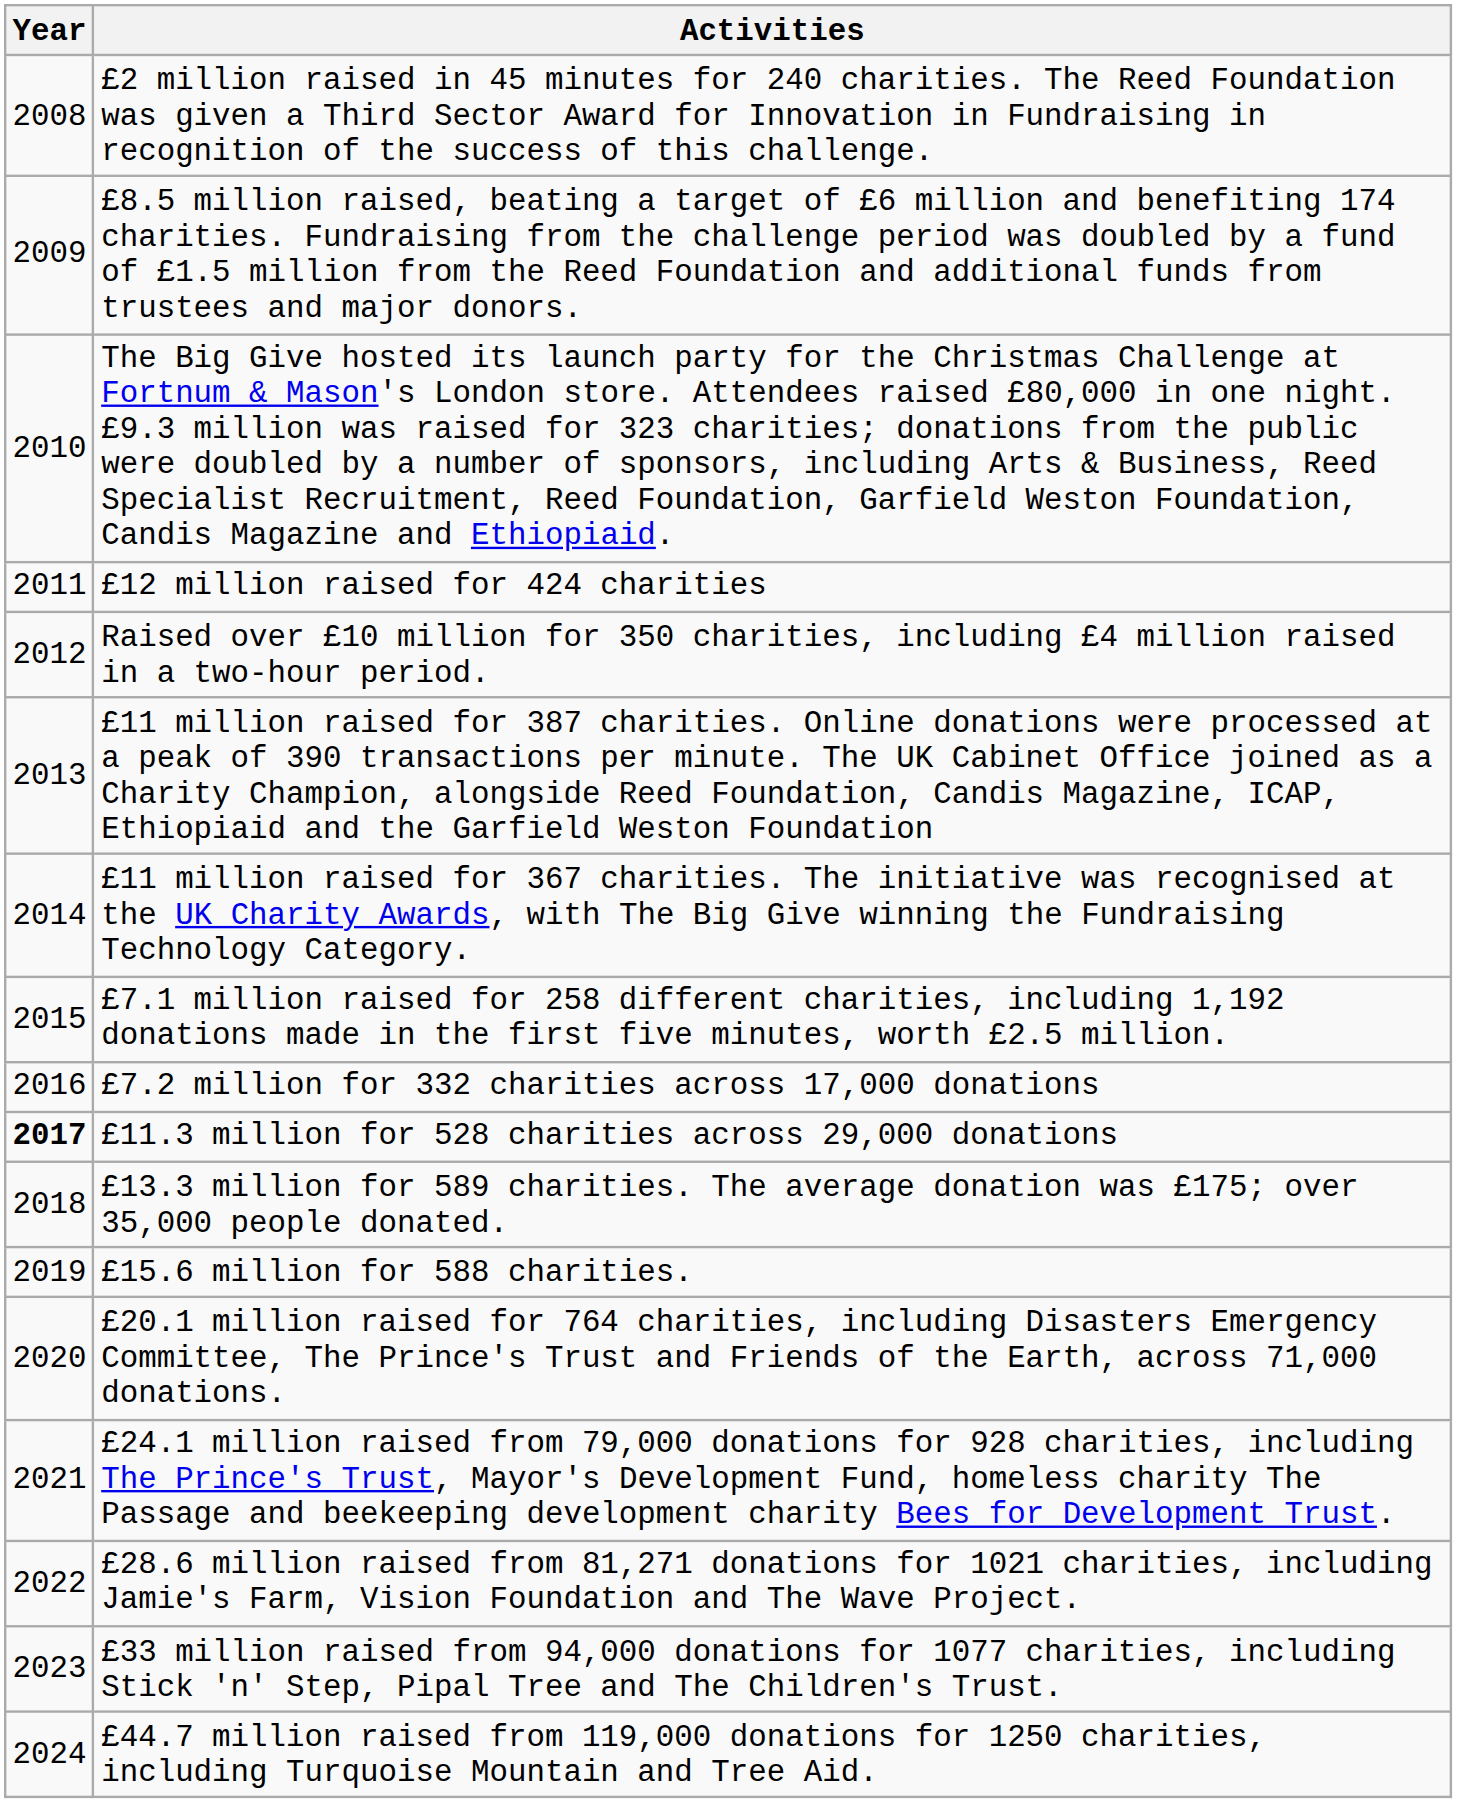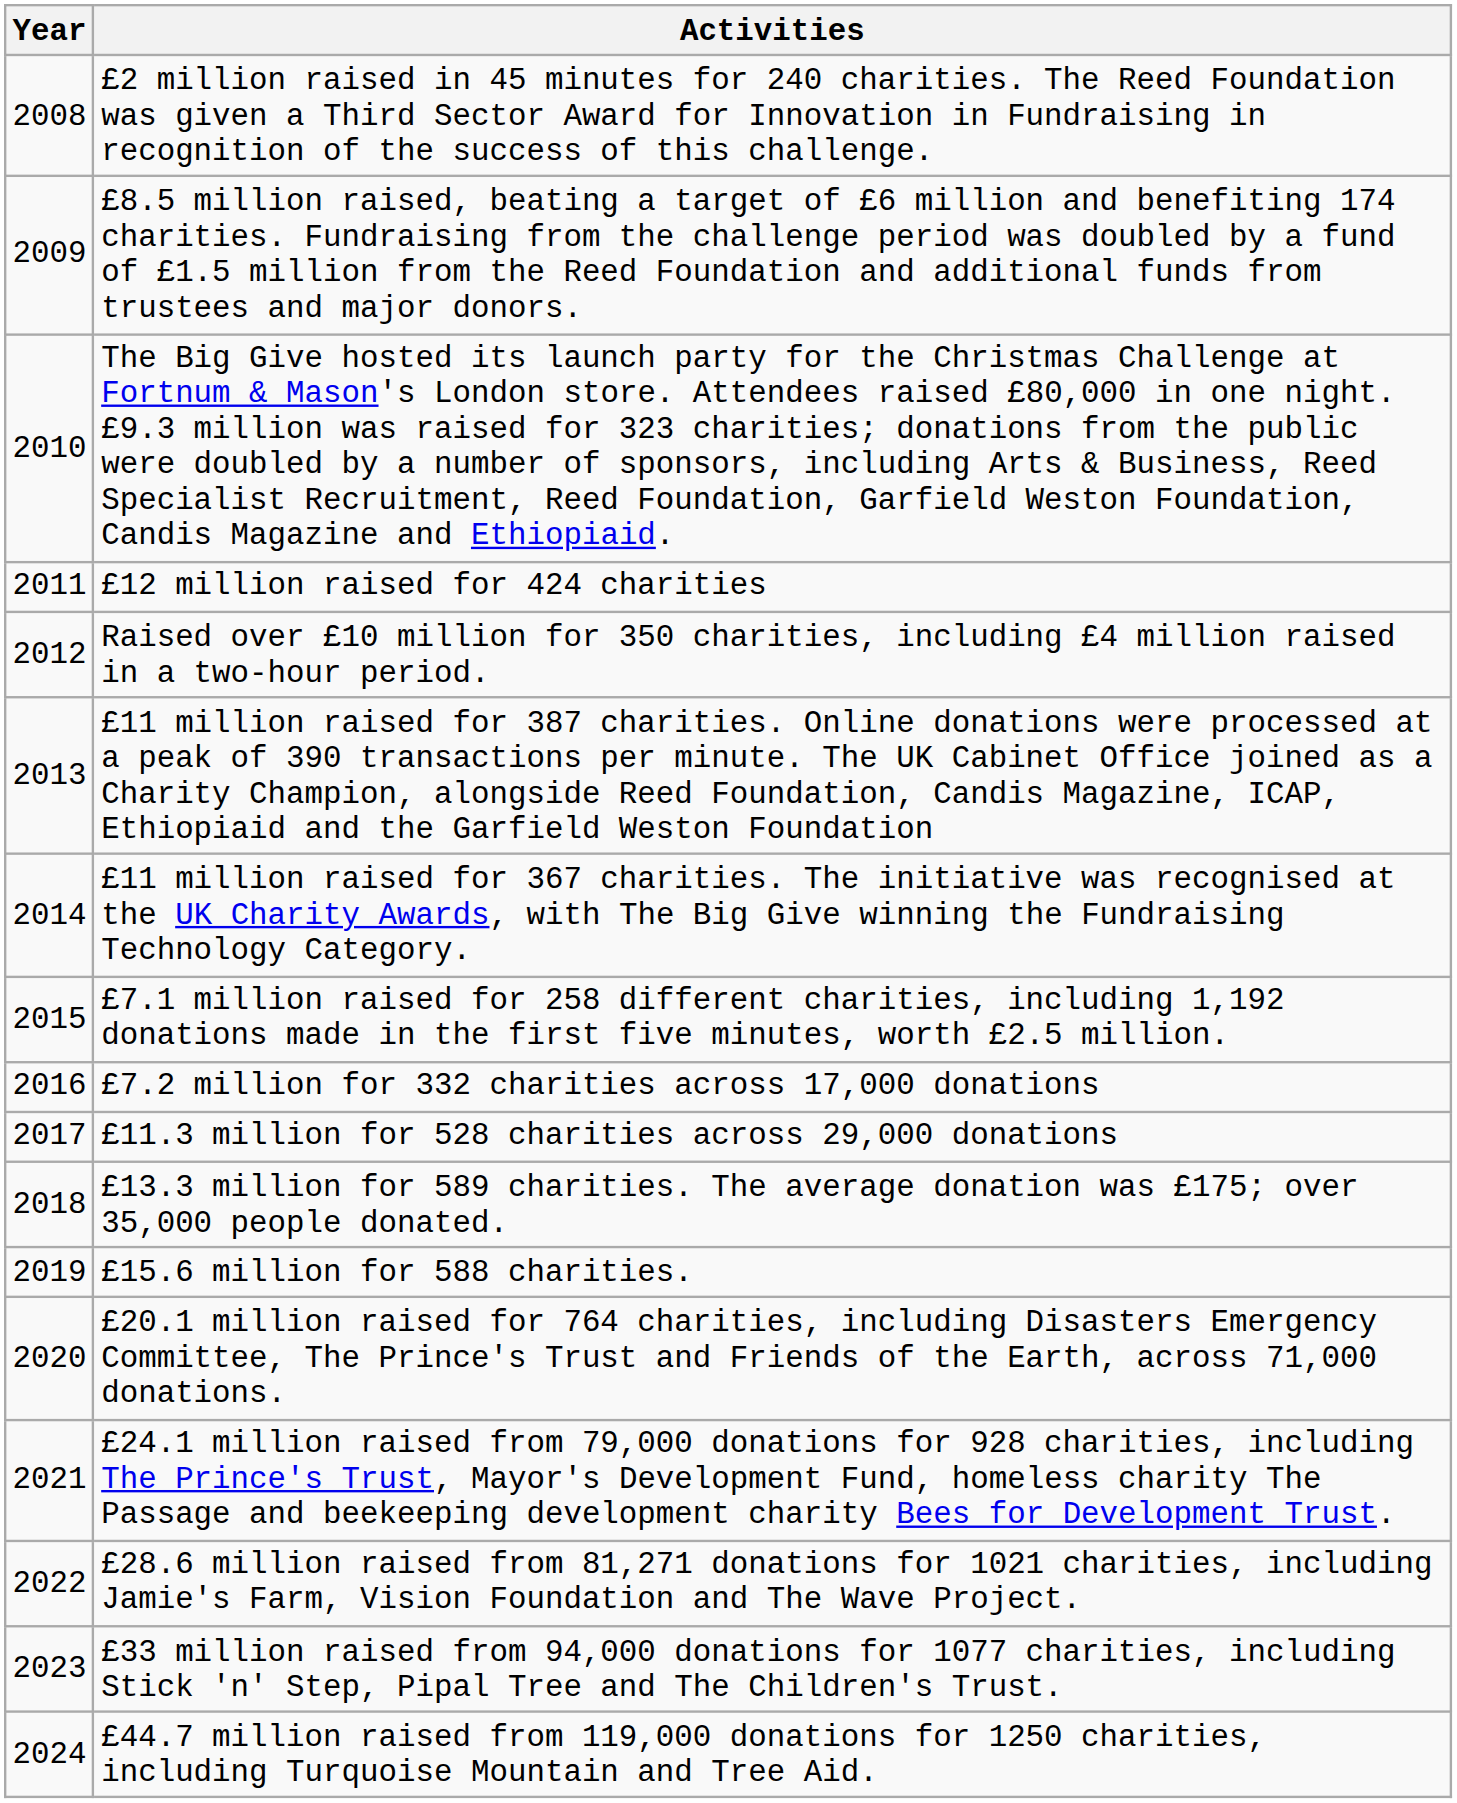£11.3 million for 528 charities across 29,000 donations | Year: bold -> normal
